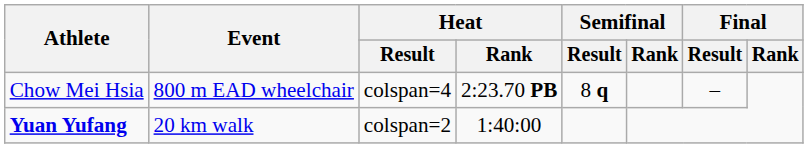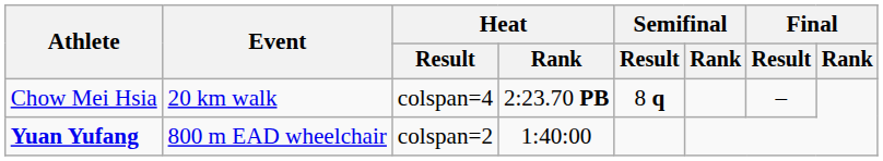Chow Mei Hsia | Event: 800 m EAD wheelchair -> 20 km walk
Yuan Yufang | Event: 20 km walk -> 800 m EAD wheelchair
